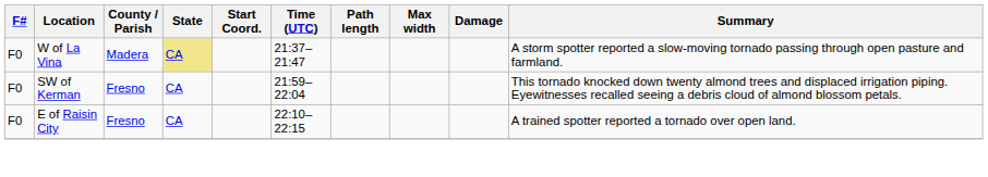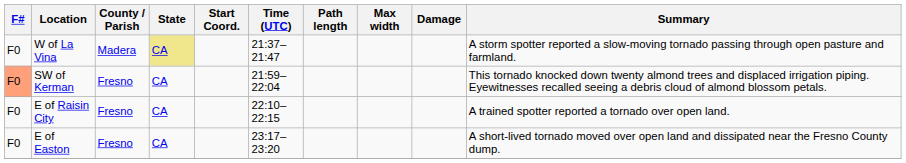SW of Kerman | F#: no background -> lightsalmon background
+ row: F0 | E of Easton | Fresno | CA | 23:17–23:20 | A short-lived tornado moved over open land and dissipated near the Fresno County dump.
